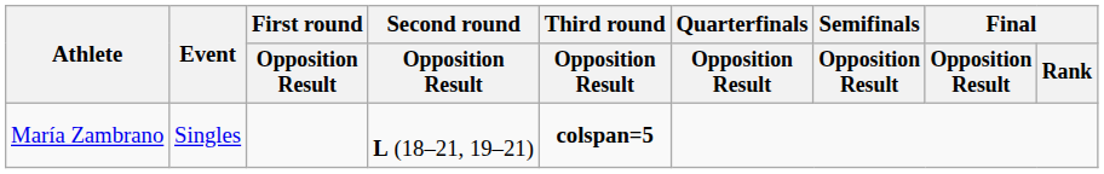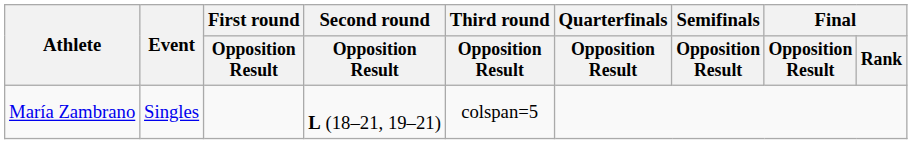María Zambrano | Third round / Opposition Result: bold -> normal
